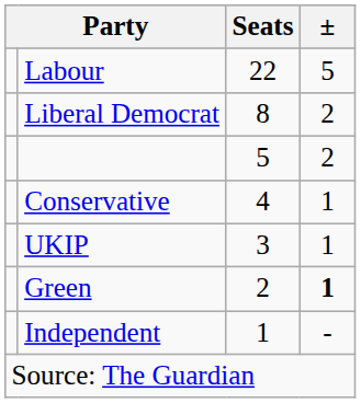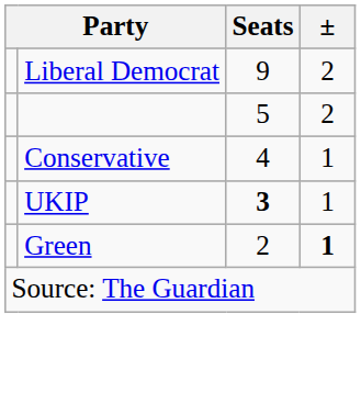- row: Labour | 22 | 5
Liberal Democrat | Seats: 8 -> 9
UKIP | Seats: normal -> bold
- row: Independent | 1 | -
